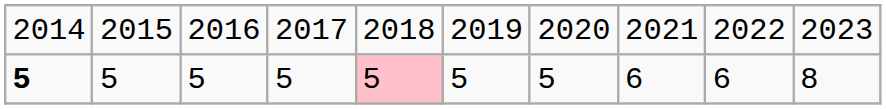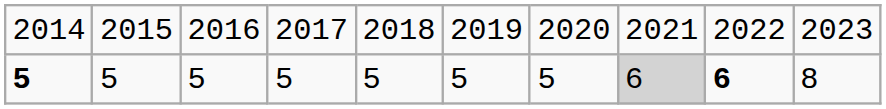row 2 | column 5: pink background -> no background
row 2 | column 8: no background -> lightgrey background
row 2 | column 9: normal -> bold
